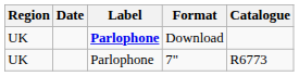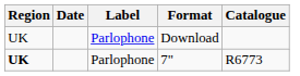Download | Label: bold -> normal
7" | Region: normal -> bold
